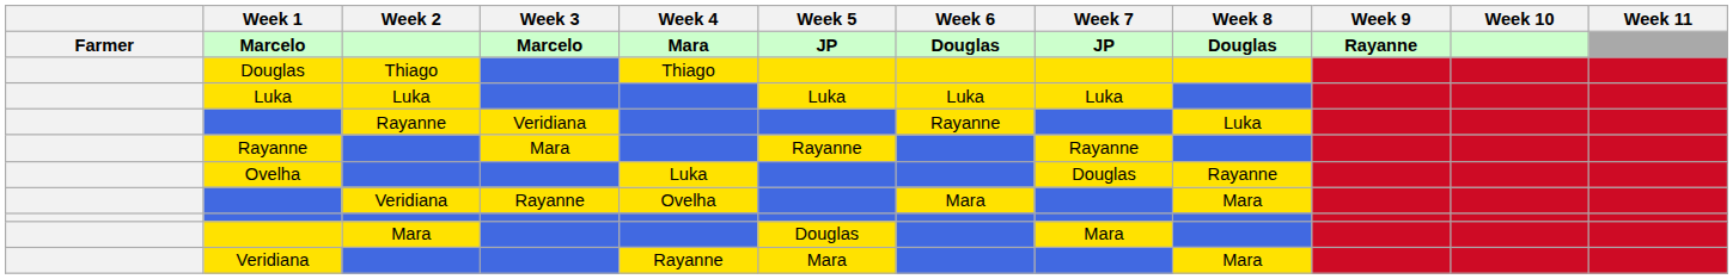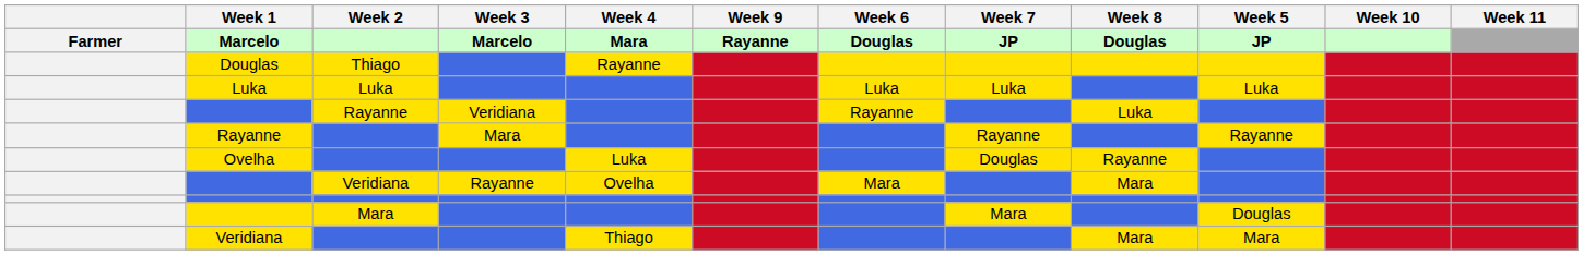columns swapped: Week 5 <-> Week 9
row 3 | Week 4: Thiago -> Rayanne
row 11 | Week 4: Rayanne -> Thiago
